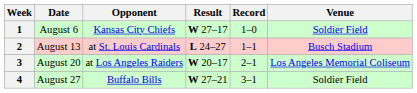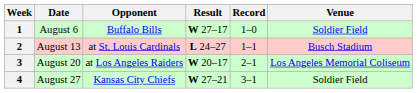1 | Opponent: Kansas City Chiefs -> Buffalo Bills
4 | Opponent: Buffalo Bills -> Kansas City Chiefs
